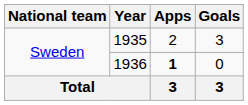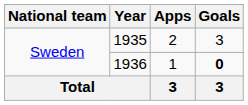1936 | Apps: bold -> normal
1936 | Goals: normal -> bold
